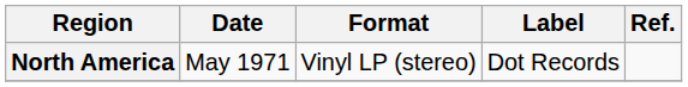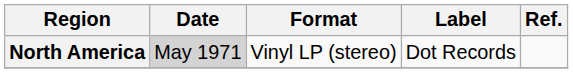North America | Date: no background -> lightgrey background
